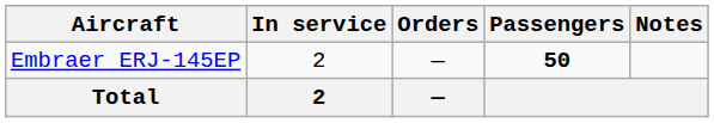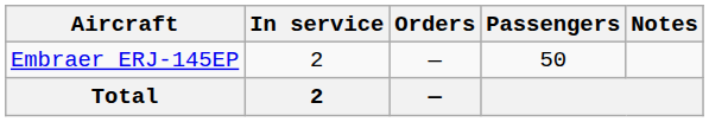Embraer ERJ-145EP | Passengers: bold -> normal
